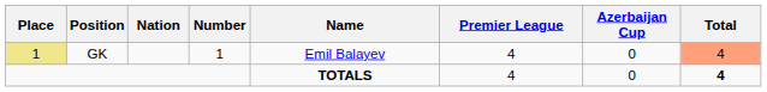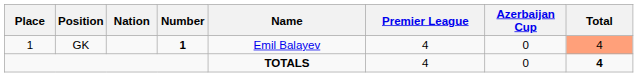GK | Place: khaki background -> no background
GK | Number: normal -> bold
